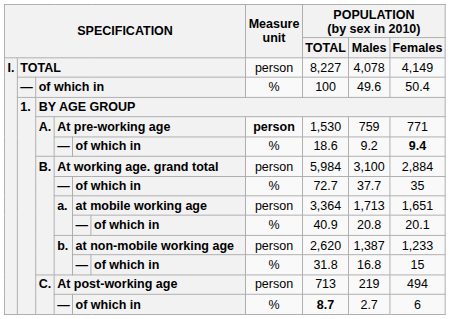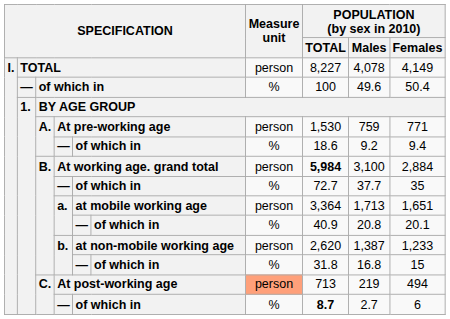At pre-working age | Measure unit: bold -> normal
A. / — | POPULATION (by sex in 2010) / Females: bold -> normal
At working age. grand total | POPULATION (by sex in 2010) / TOTAL: normal -> bold
At post-working age | Measure unit: no background -> lightsalmon background
